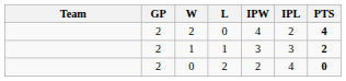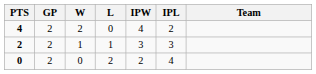columns swapped: Team <-> PTS
